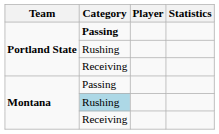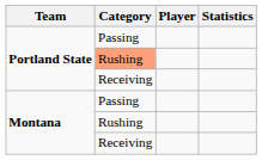Portland State / Passing | Category: bold -> normal
Portland State / Rushing | Category: no background -> lightsalmon background
Montana / Rushing | Category: lightblue background -> no background
